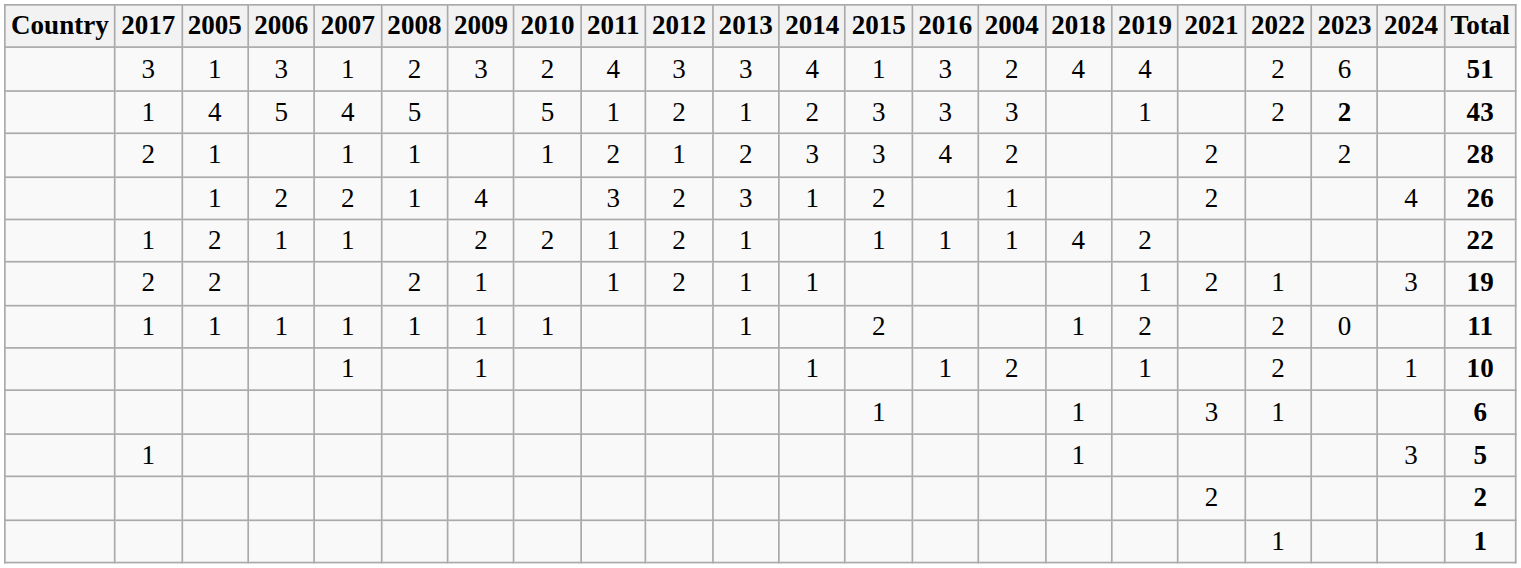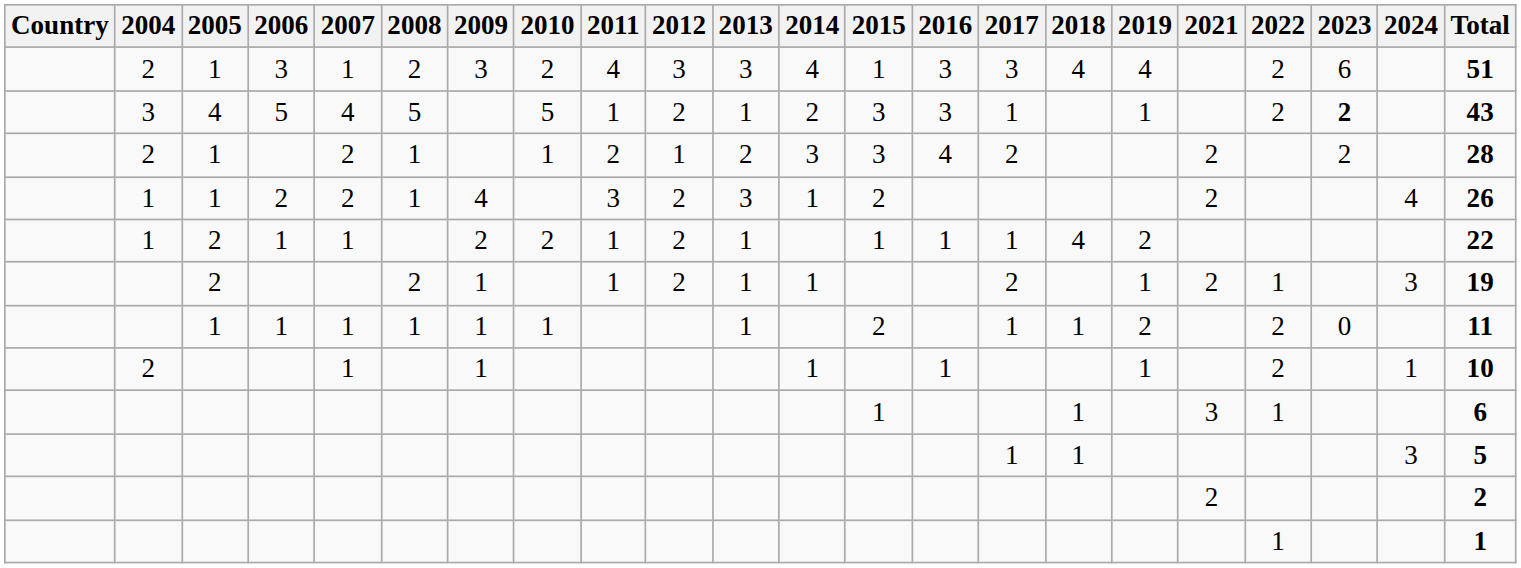columns swapped: 2004 <-> 2017
row 4 | 2007: 1 -> 2
